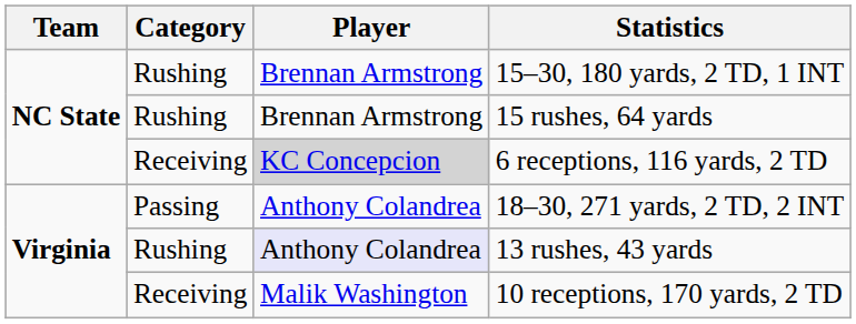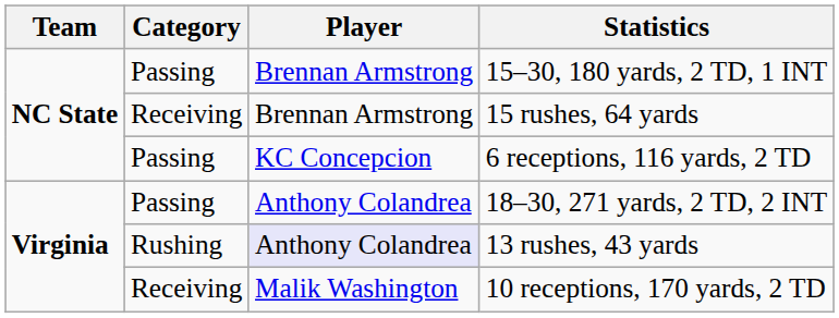15–30, 180 yards, 2 TD, 1 INT | Category: Rushing -> Passing
15 rushes, 64 yards | Category: Rushing -> Receiving
6 receptions, 116 yards, 2 TD | Category: Receiving -> Passing
6 receptions, 116 yards, 2 TD | Player: lightgrey background -> no background
